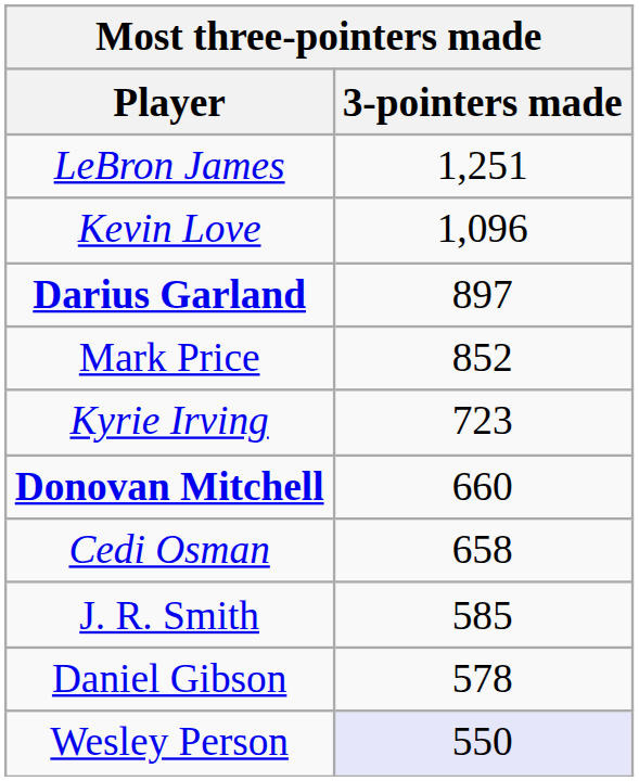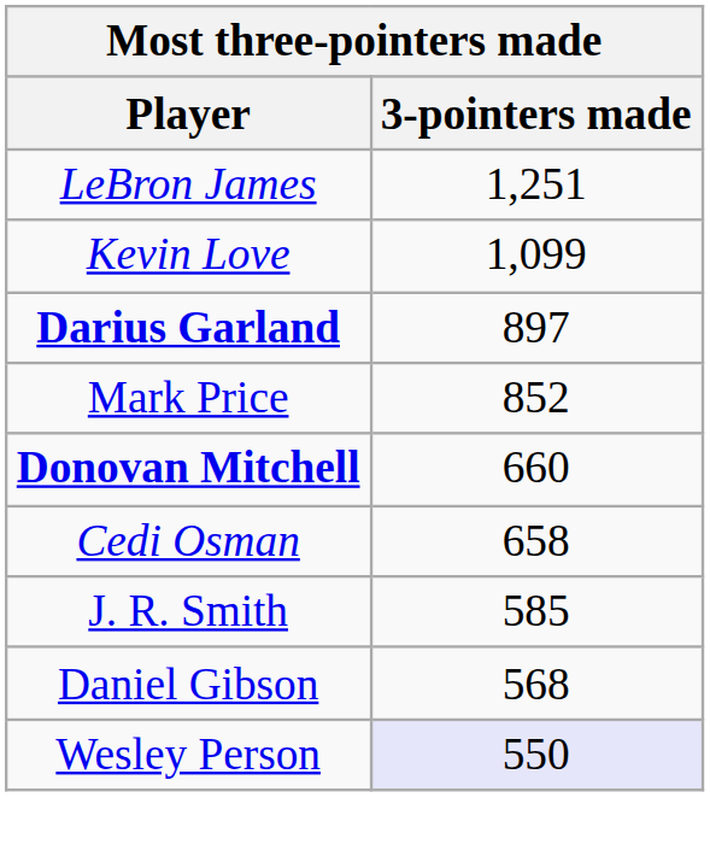Kevin Love | 3-pointers made: 1,096 -> 1,099
- row: Kyrie Irving | 723
Daniel Gibson | 3-pointers made: 578 -> 568
